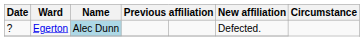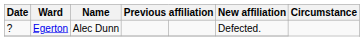Egerton | Name: lightblue background -> no background
